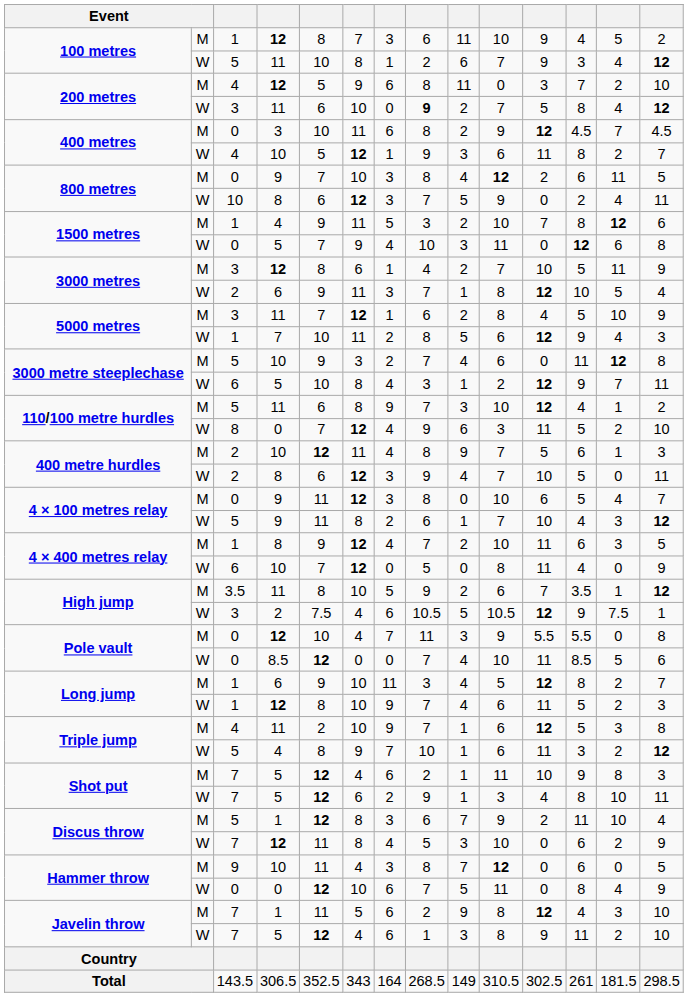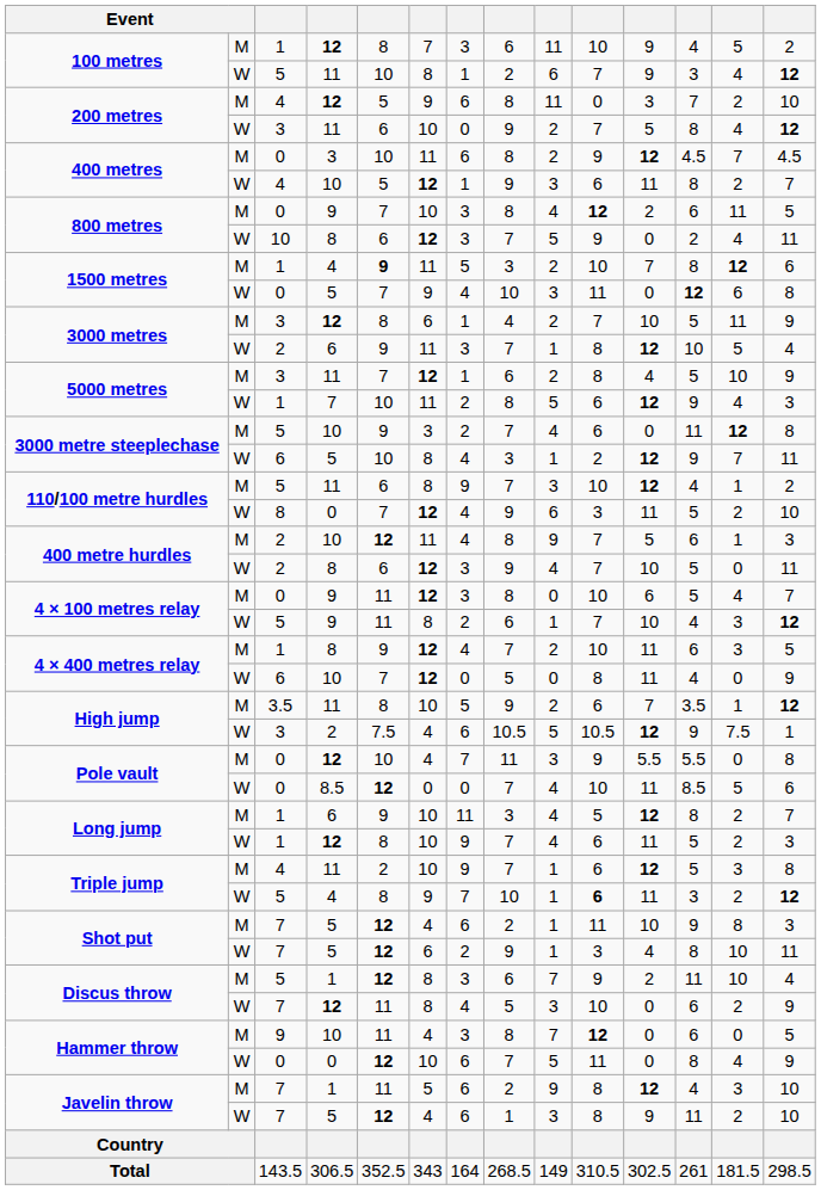200 metres / W | column 8: bold -> normal
1500 metres / M | column 5: normal -> bold
Triple jump / W | column 10: normal -> bold
